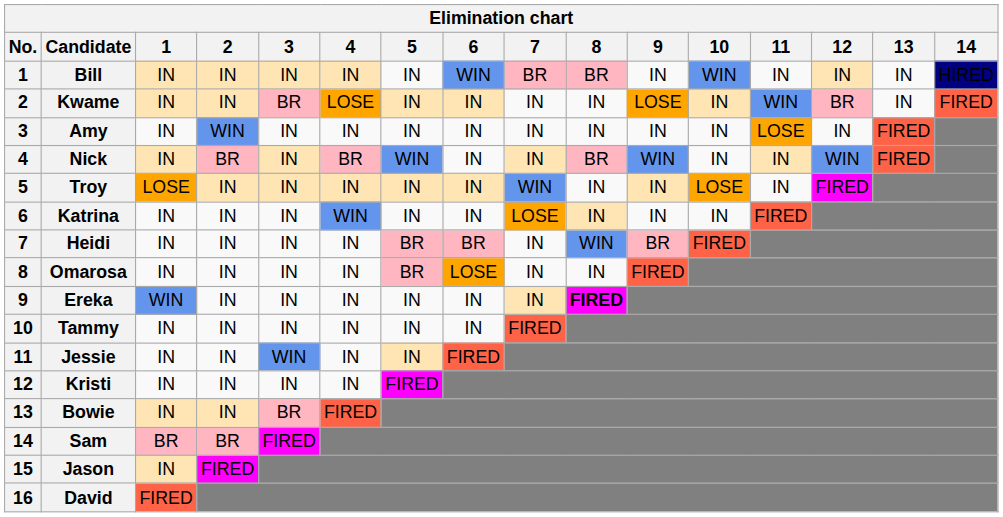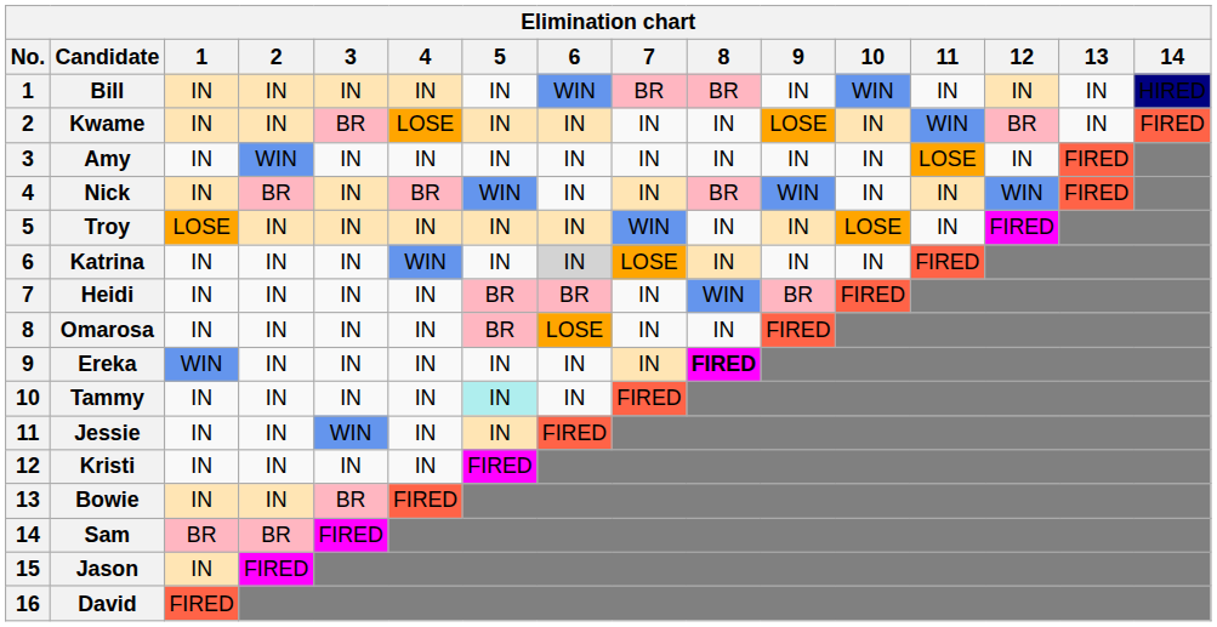Katrina | 6: no background -> lightgrey background
Tammy | 5: no background -> paleturquoise background
